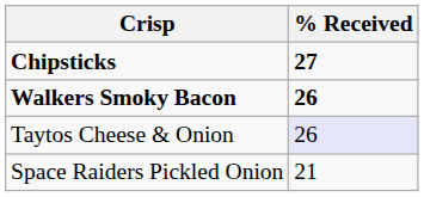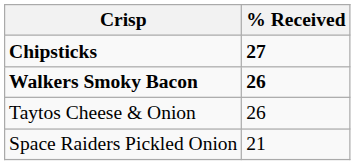Taytos Cheese & Onion | % Received: lavender background -> no background
